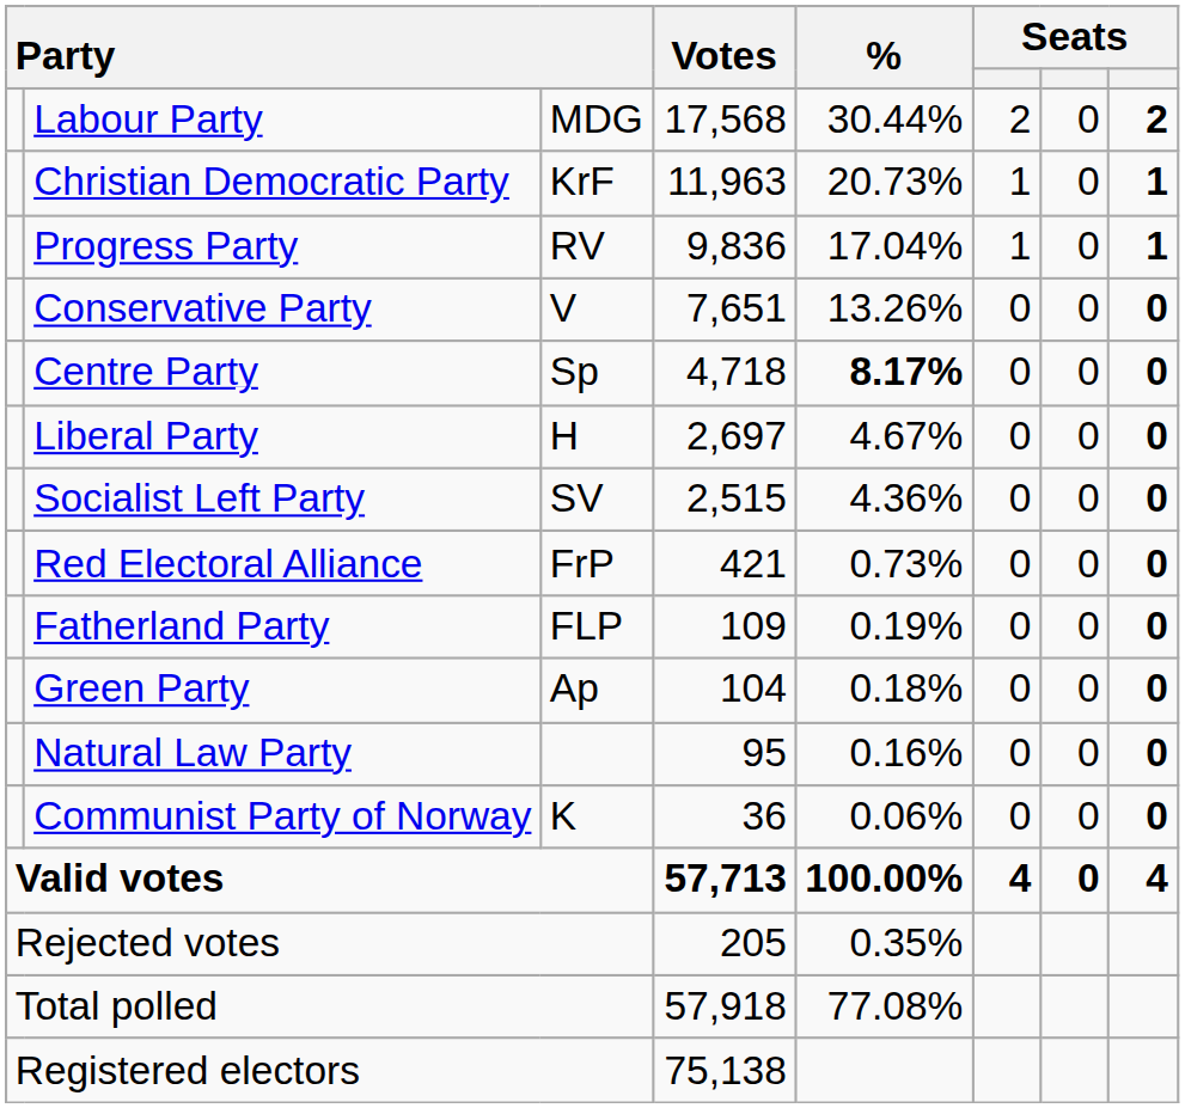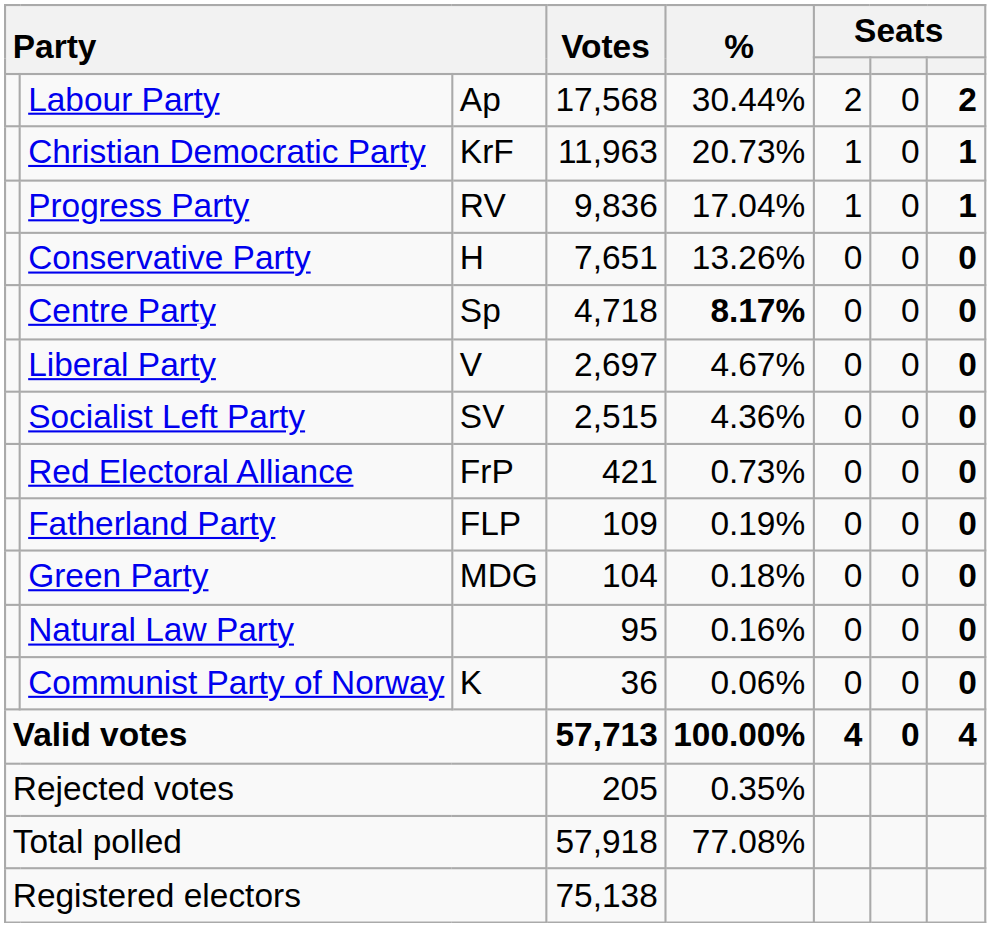Labour Party | column 3: MDG -> Ap
Conservative Party | column 3: V -> H
Liberal Party | column 3: H -> V
Green Party | column 3: Ap -> MDG
